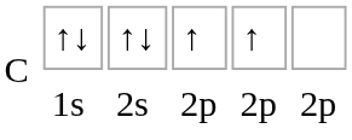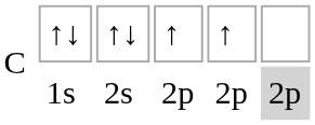C / 1s | column 6: no background -> lightgrey background
